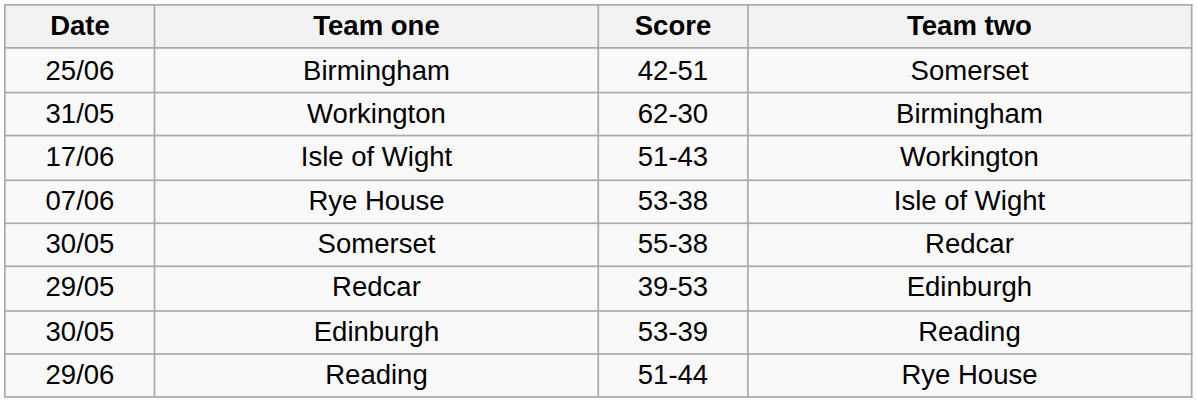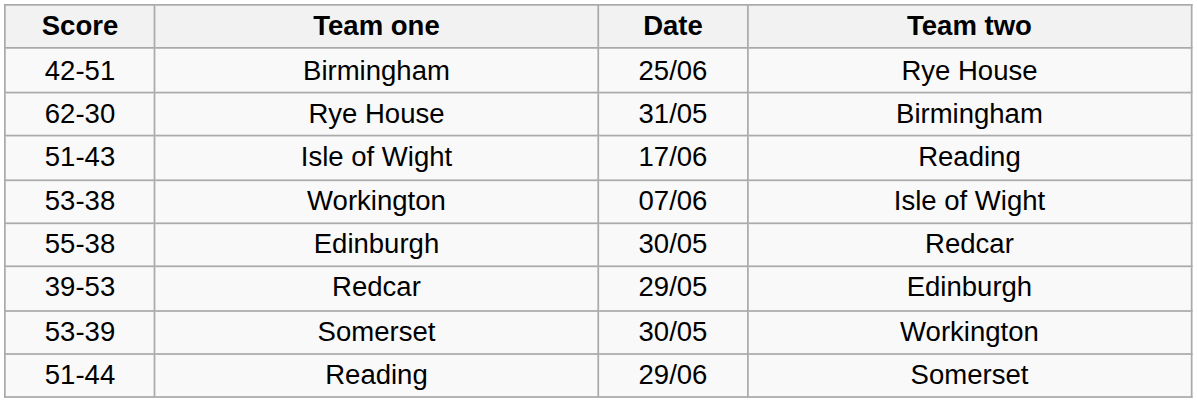columns swapped: Date <-> Score
row 2 | Team two: Somerset -> Rye House
row 3 | Team one: Workington -> Rye House
row 4 | Team two: Workington -> Reading
row 5 | Team one: Rye House -> Workington
row 6 | Team one: Somerset -> Edinburgh
row 8 | Team one: Edinburgh -> Somerset
row 8 | Team two: Reading -> Workington
row 9 | Team two: Rye House -> Somerset
